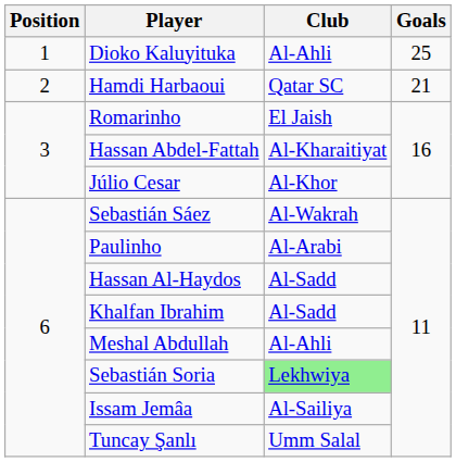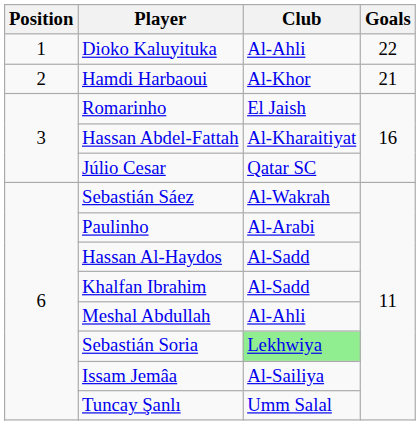Dioko Kaluyituka | Goals: 25 -> 22
Hamdi Harbaoui | Club: Qatar SC -> Al-Khor
Júlio Cesar | Club: Al-Khor -> Qatar SC
